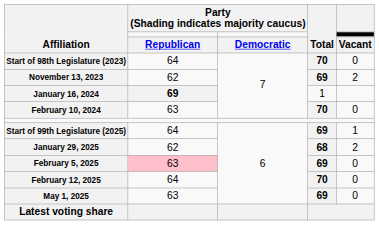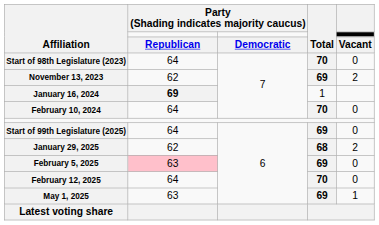February 10, 2024 | column 2: 63 -> 64
Start of 99th Legislature (2025) | column 5: 1 -> 0
May 1, 2025 | column 5: 0 -> 1
